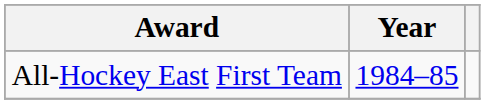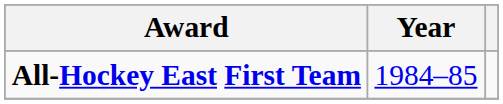row 2 | Award: normal -> bold
